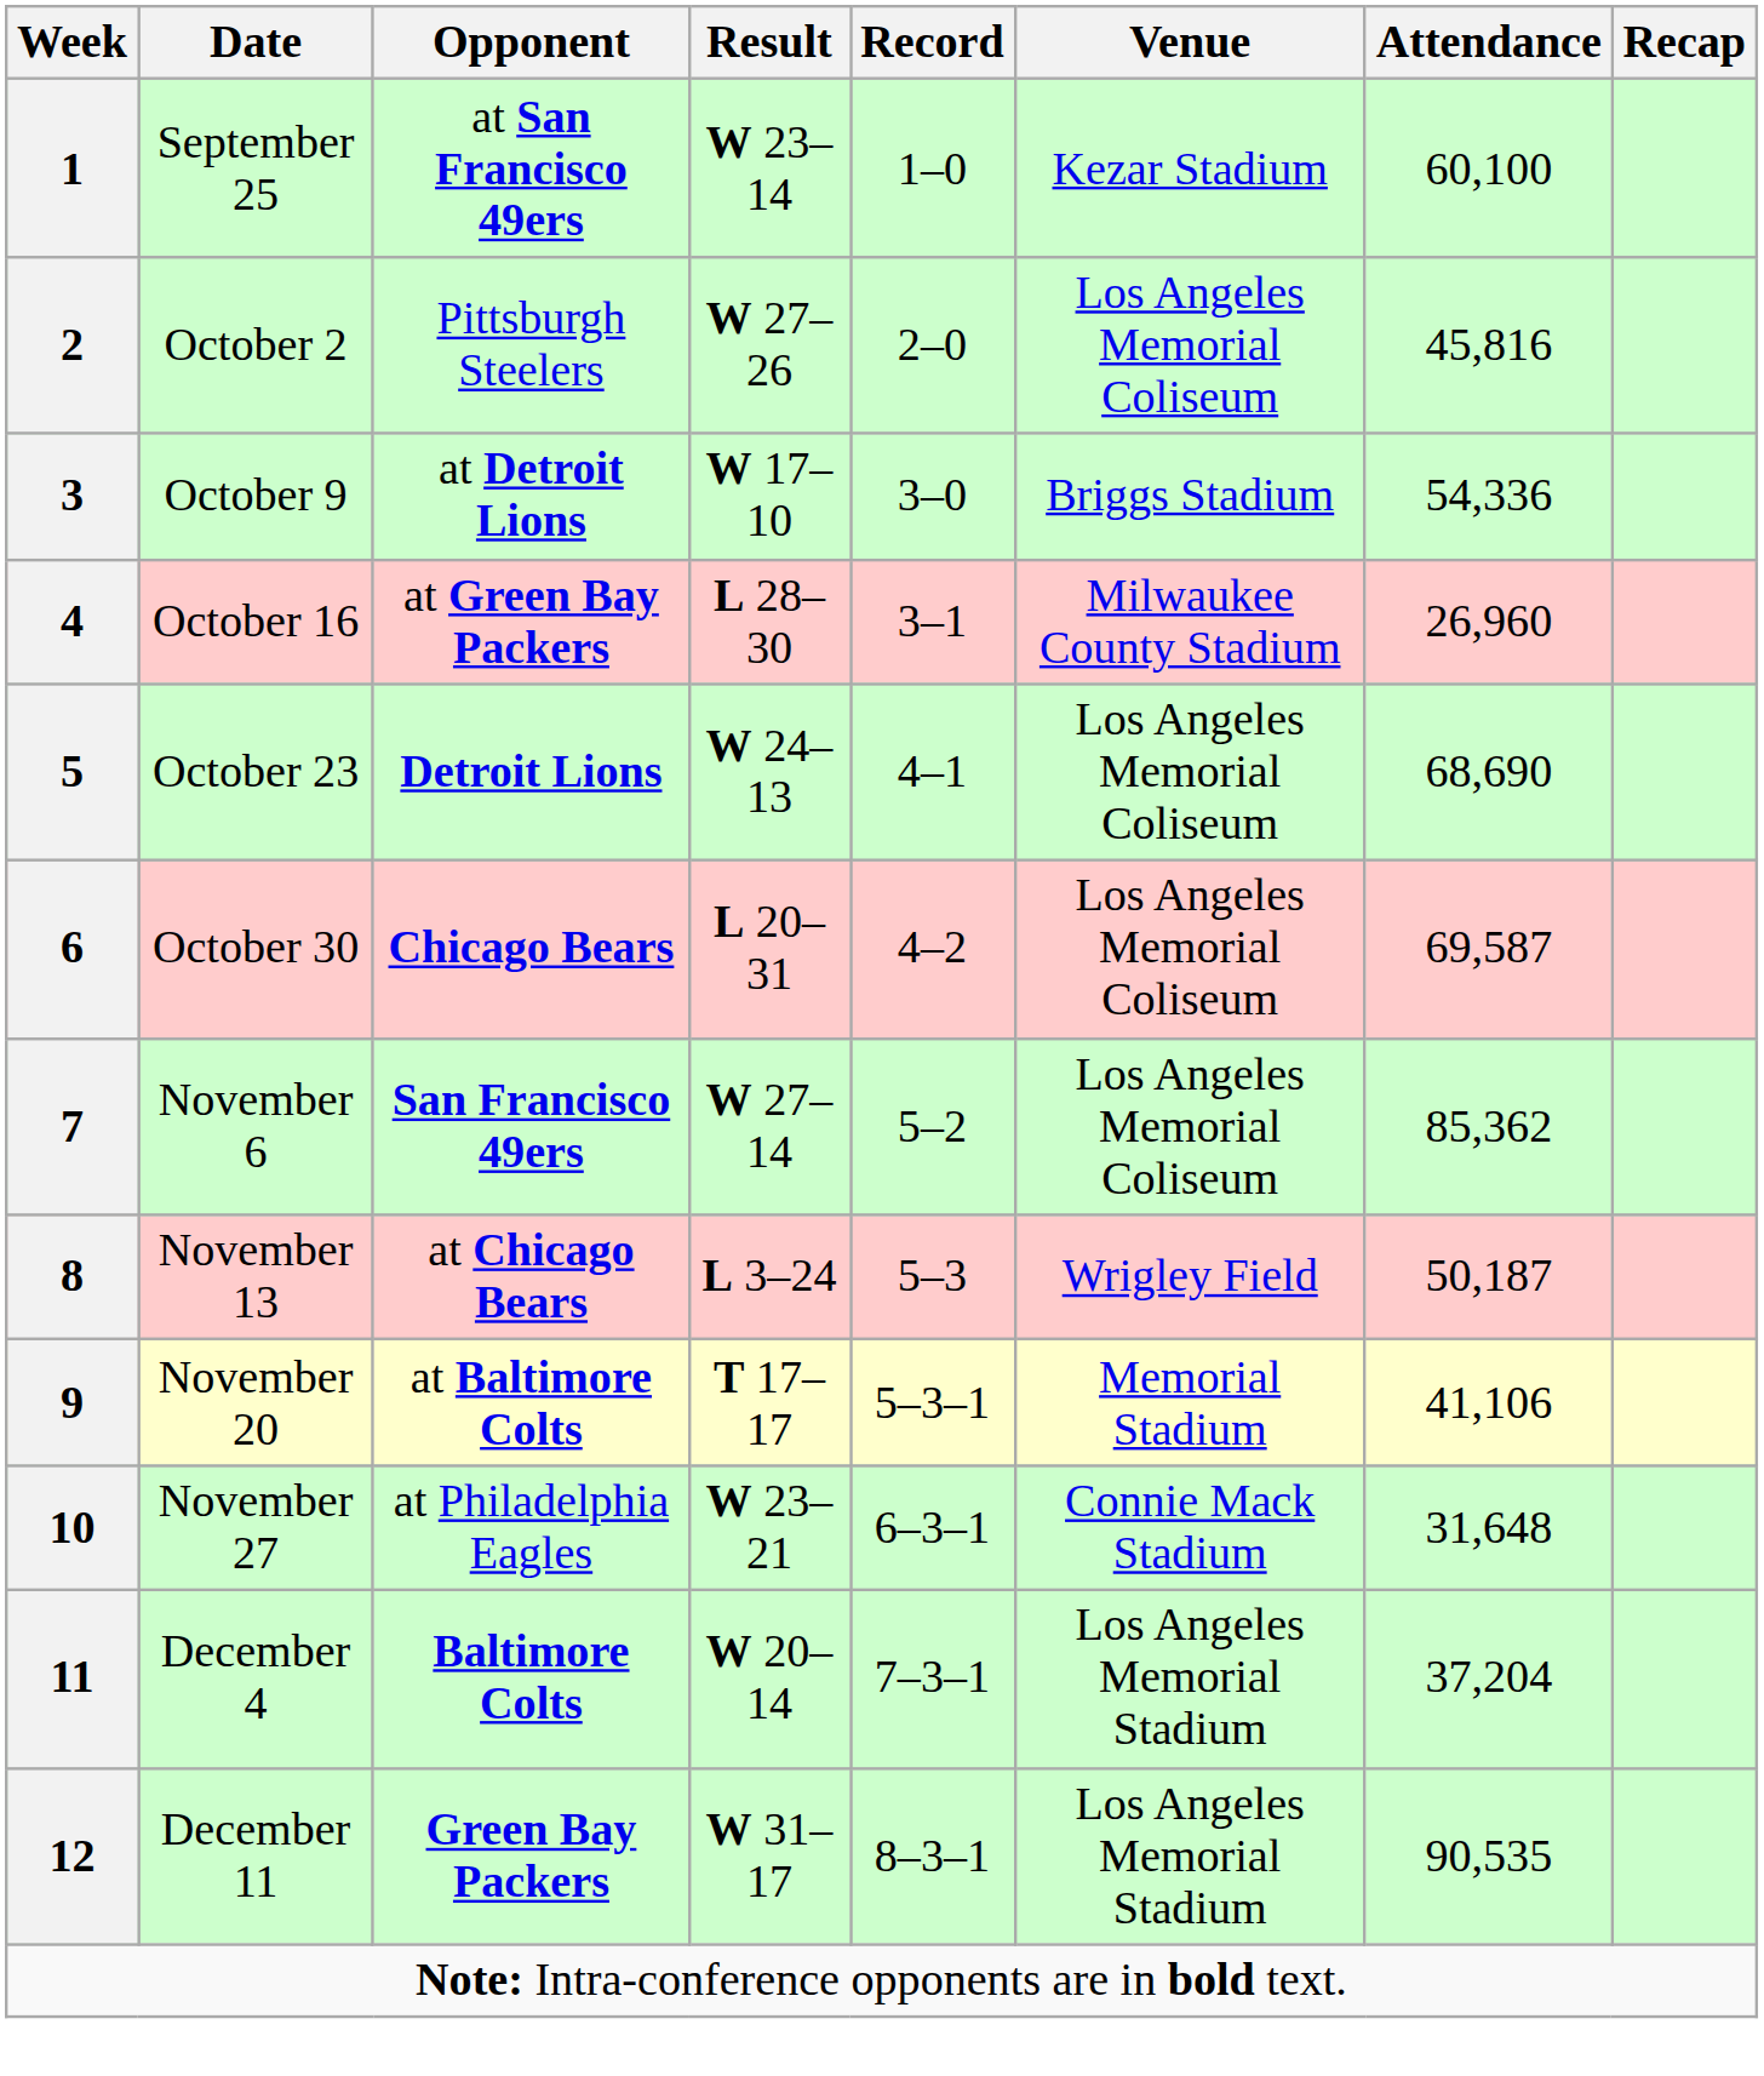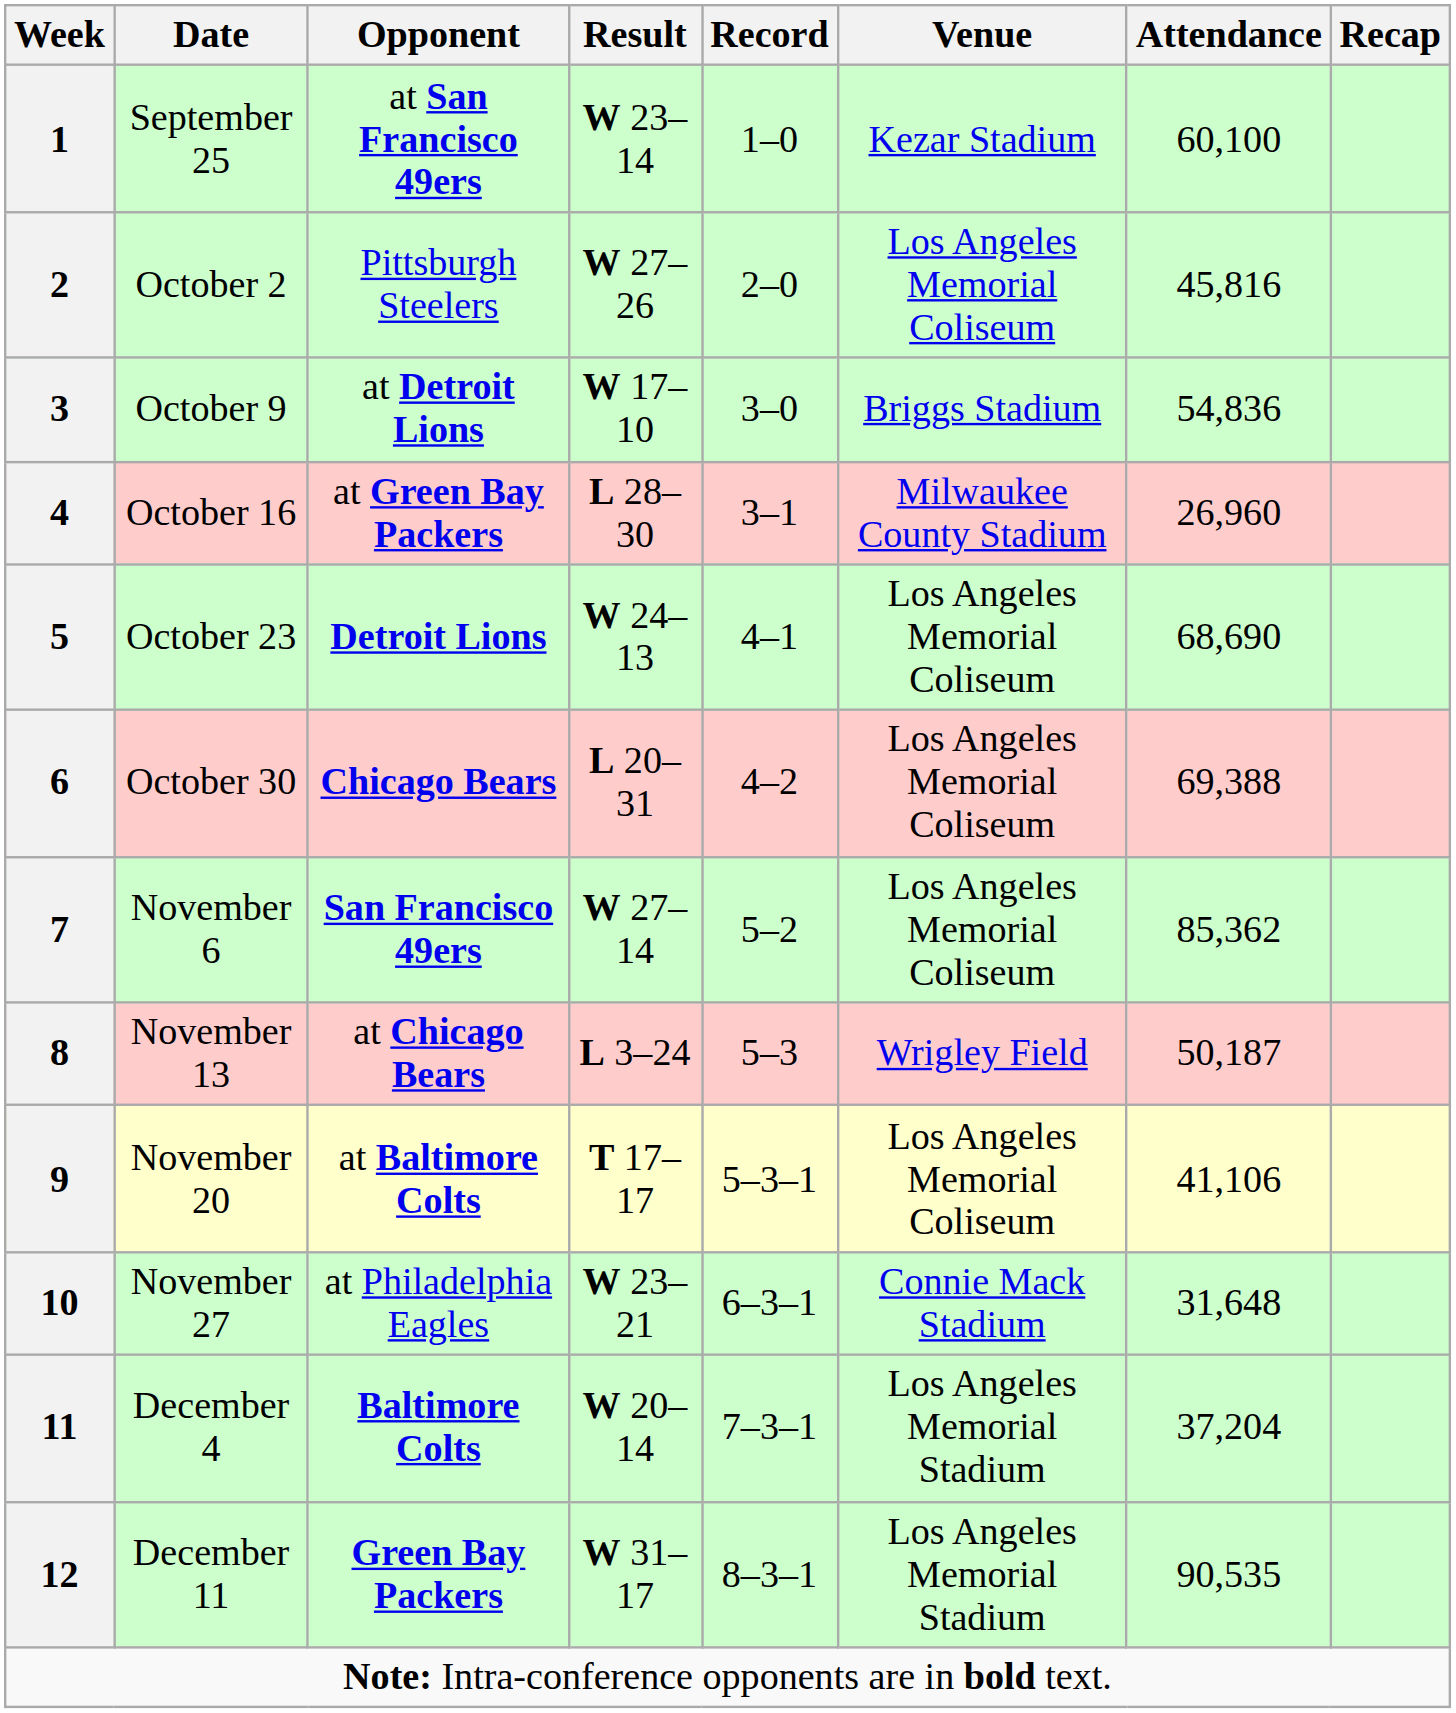3 | Attendance: 54,336 -> 54,836
6 | Attendance: 69,587 -> 69,388
9 | Venue: Memorial Stadium -> Los Angeles Memorial Coliseum
